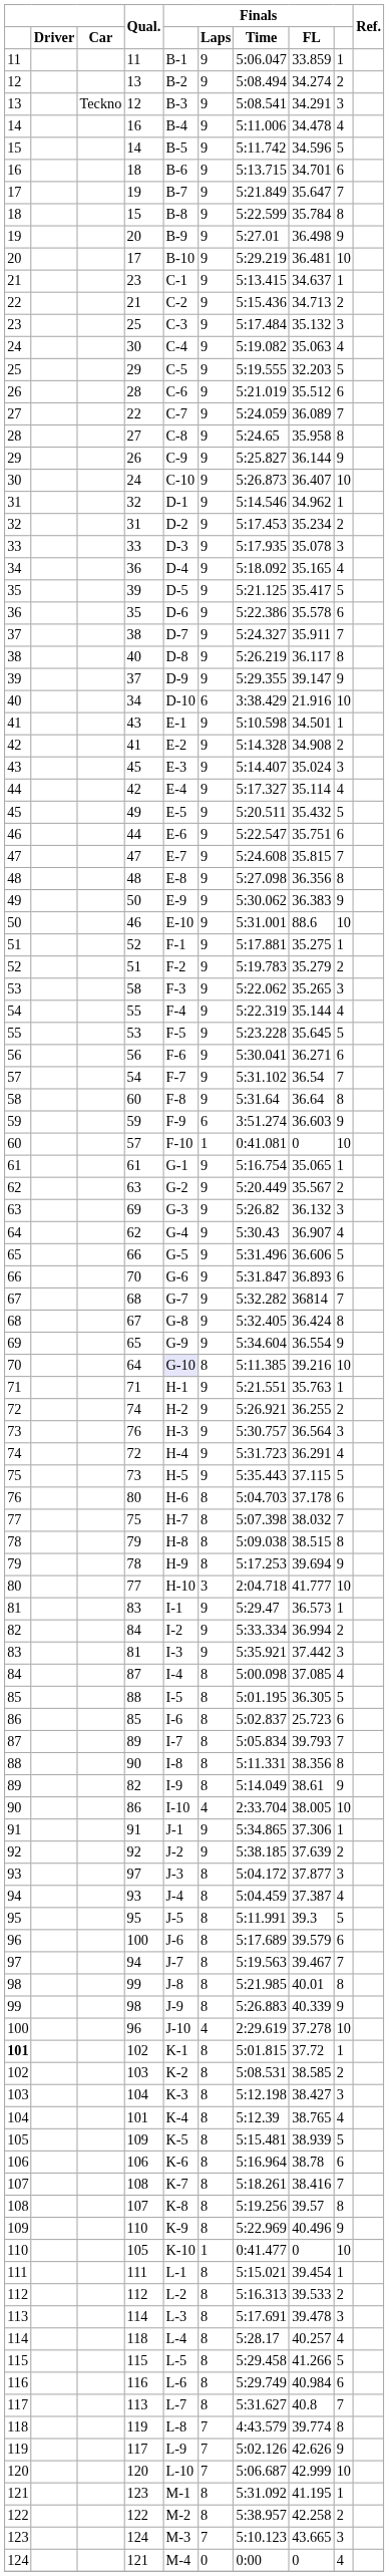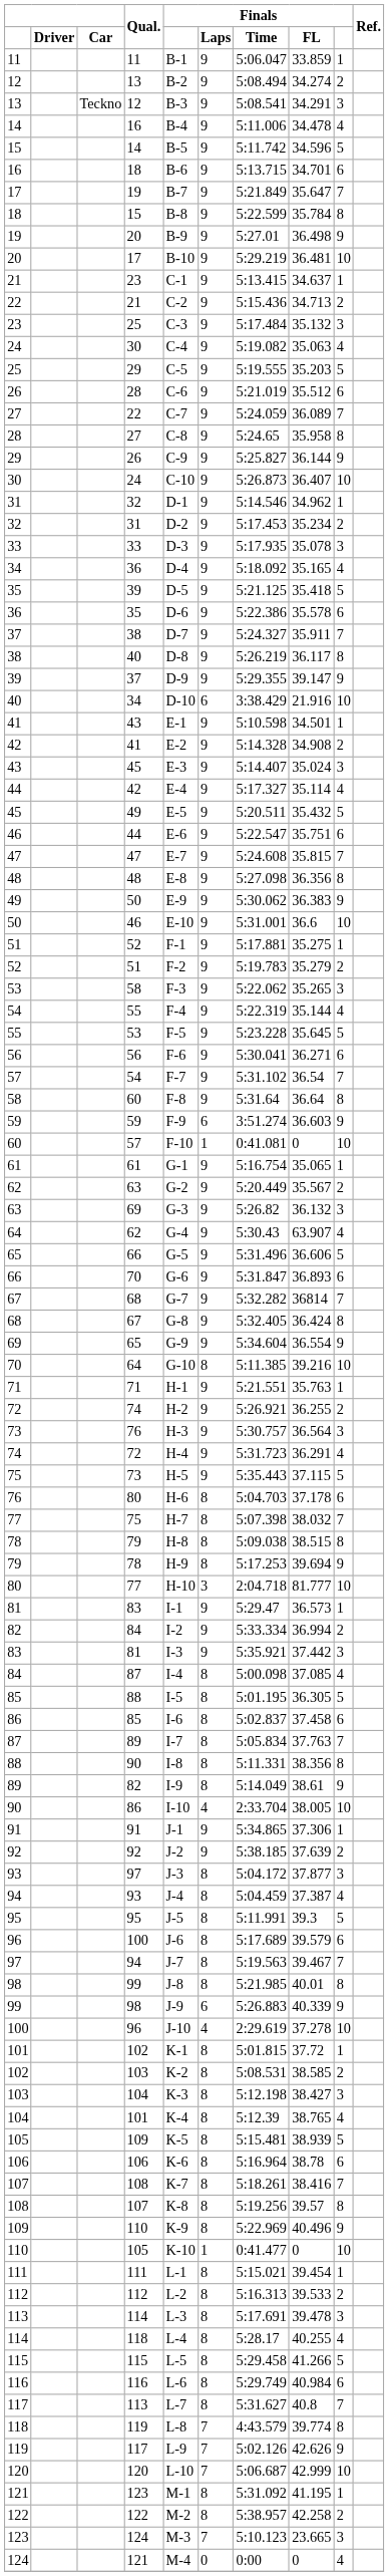row 17 | Finals / FL: 32.203 -> 35.203
row 27 | Finals / FL: 35.417 -> 35.418
row 42 | Finals / FL: 88.6 -> 36.6
row 56 | Finals / FL: 36.907 -> 63.907
row 62 | column 5: lavender background -> no background
row 72 | Finals / FL: 41.777 -> 81.777
row 78 | Finals / FL: 25.723 -> 37.458
row 79 | Finals / FL: 39.793 -> 37.763
row 91 | Finals / Laps: 8 -> 6
row 93 | column 1: bold -> normal
row 106 | Finals / FL: 40.257 -> 40.255
row 115 | Finals / FL: 43.665 -> 23.665
